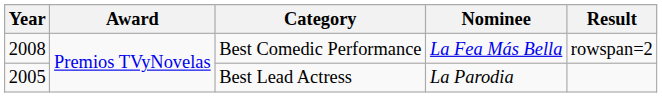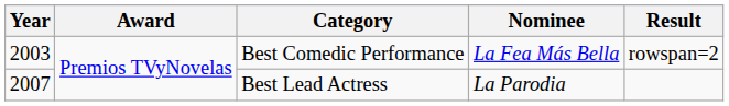Best Comedic Performance | Year: 2008 -> 2003
Best Lead Actress | Year: 2005 -> 2007
